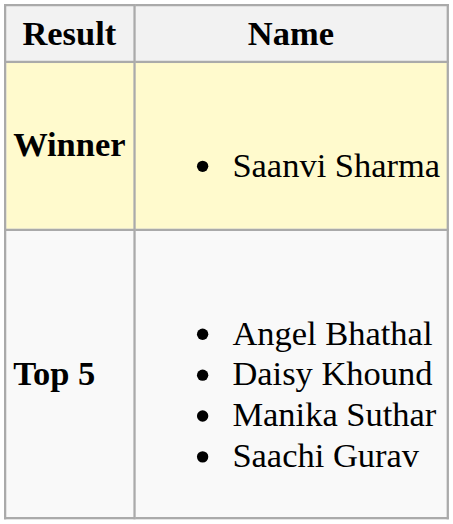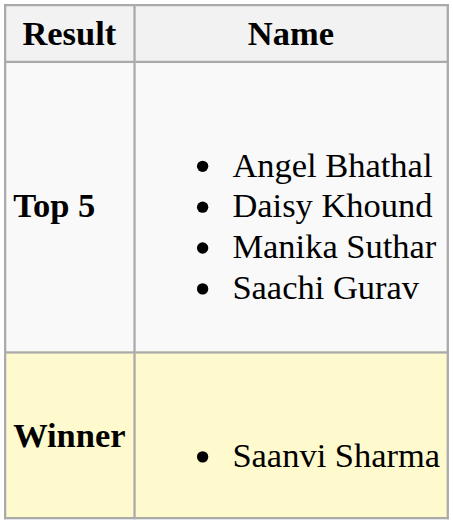rows swapped: Winner <-> Top 5
